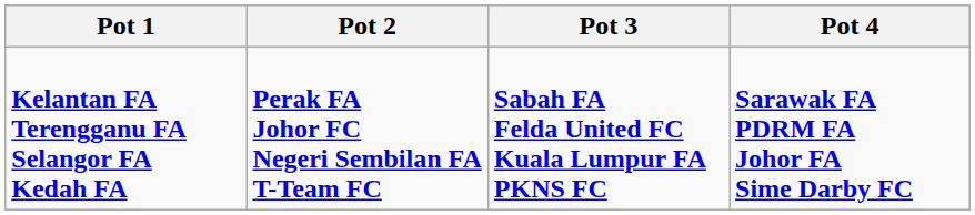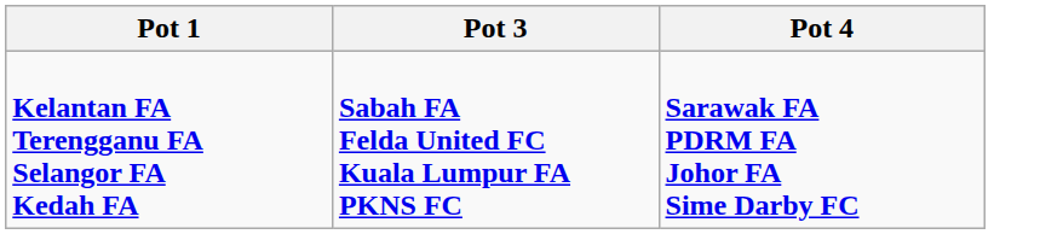- column: Pot 2 | Perak FA Johor FC Negeri Sembilan FA T-Team FC
